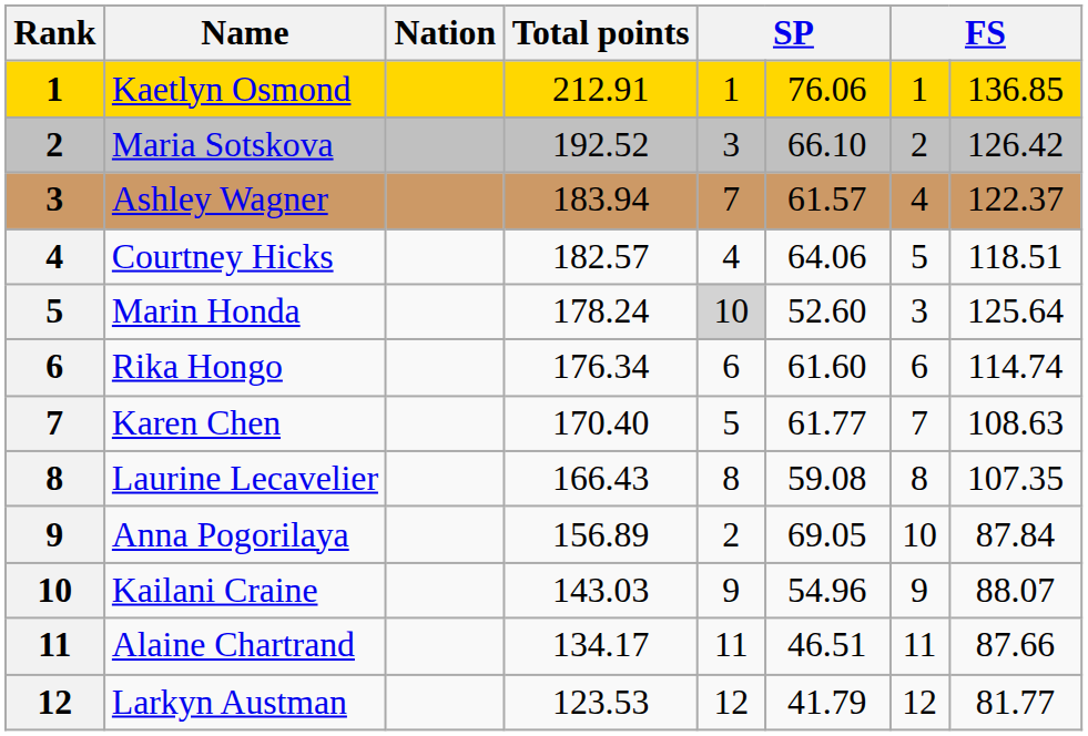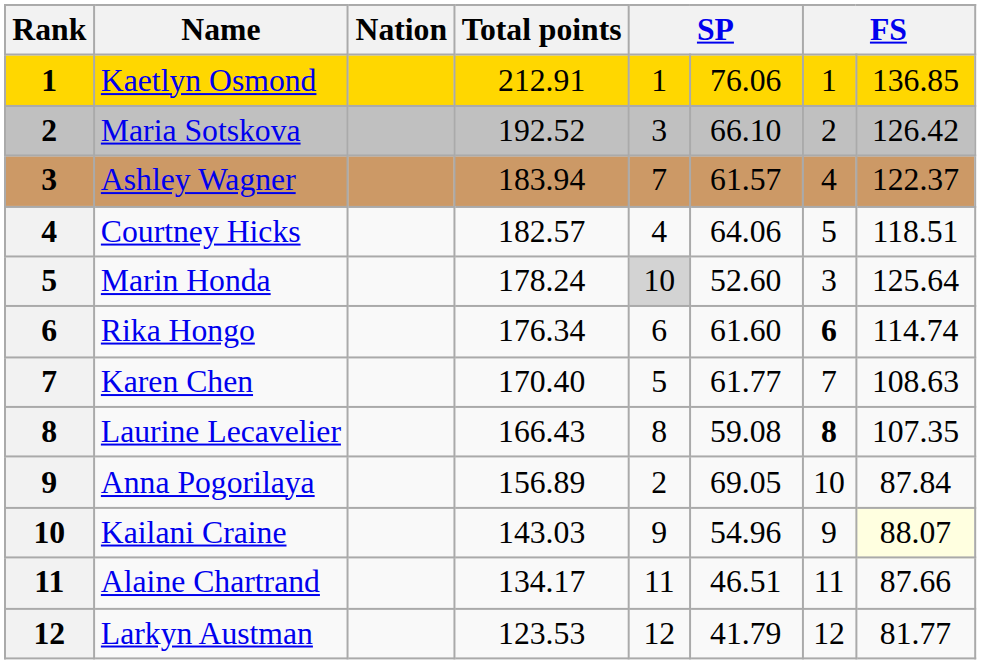Rika Hongo | column 7: normal -> bold
Laurine Lecavelier | column 7: normal -> bold
Kailani Craine | column 8: no background -> lightyellow background
